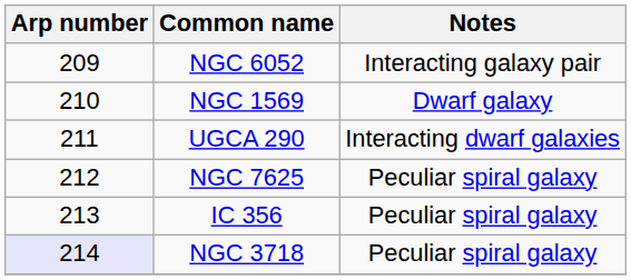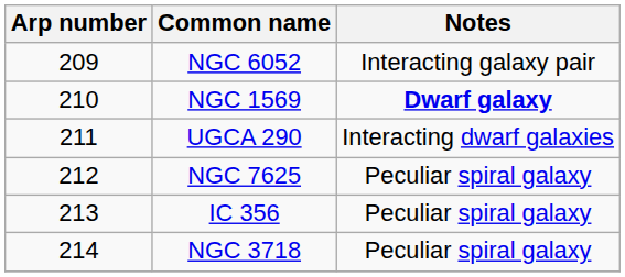NGC 1569 | Notes: normal -> bold
NGC 3718 | Arp number: lavender background -> no background
